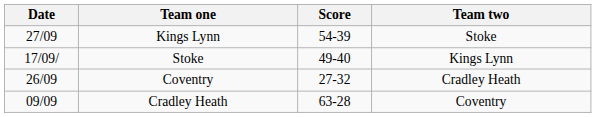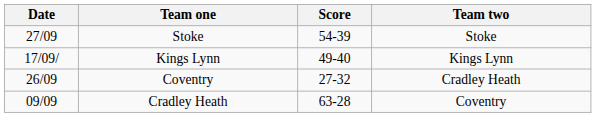row 2 | Team one: Kings Lynn -> Stoke
row 3 | Team one: Stoke -> Kings Lynn
